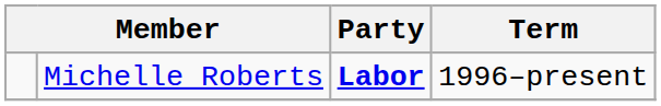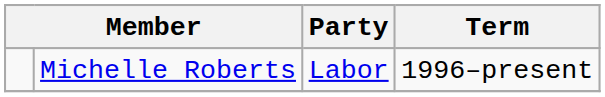Michelle Roberts | Party: bold -> normal
